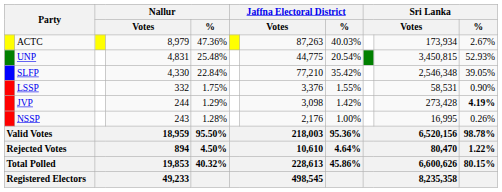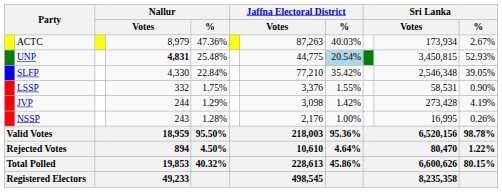UNP | column 4: normal -> bold
UNP | Jaffna Electoral District / %: no background -> lightblue background
JVP | Sri Lanka / %: bold -> normal
